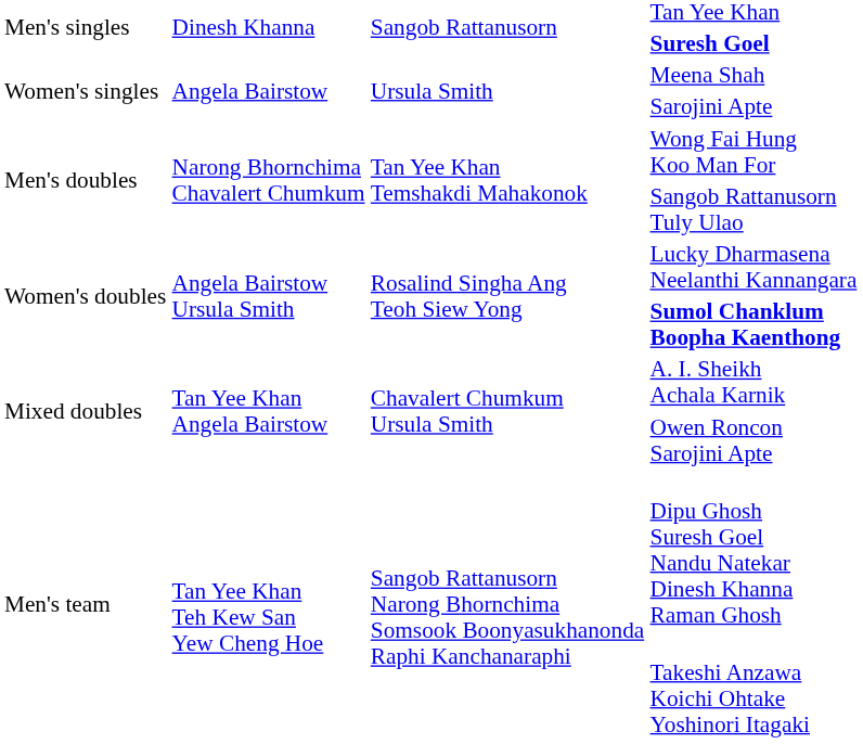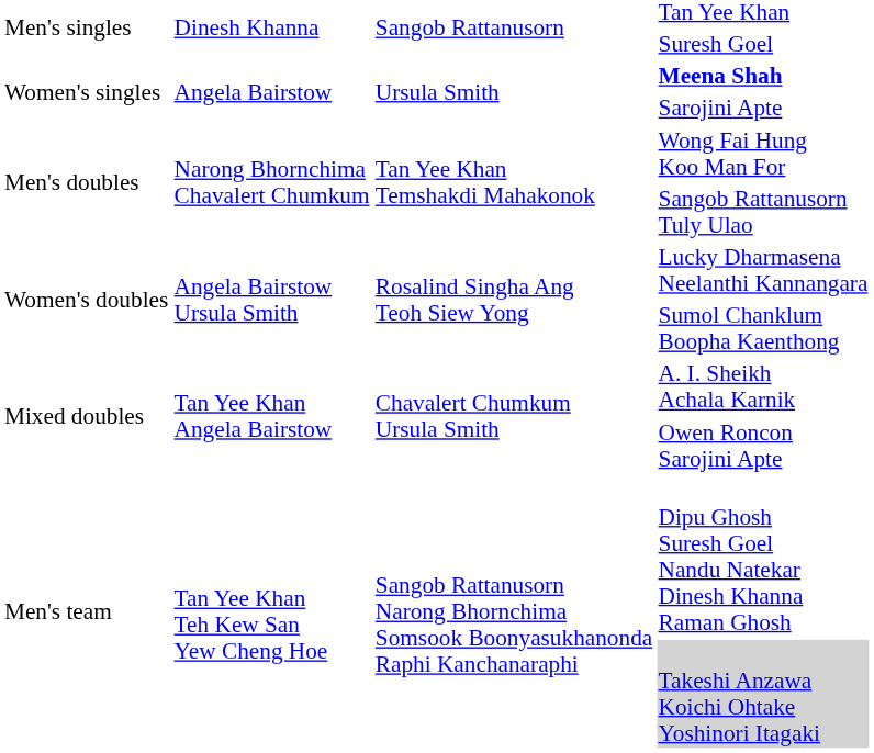Suresh Goel | column 4: bold -> normal
Meena Shah | column 4: normal -> bold
Sumol Chanklum Boopha Kaenthong | column 4: bold -> normal
Takeshi Anzawa Koichi Ohtake Yoshinori Itagaki | column 4: no background -> lightgrey background
